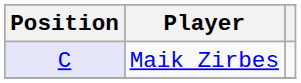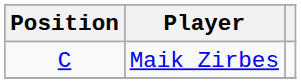Maik Zirbes | Position: lavender background -> no background
